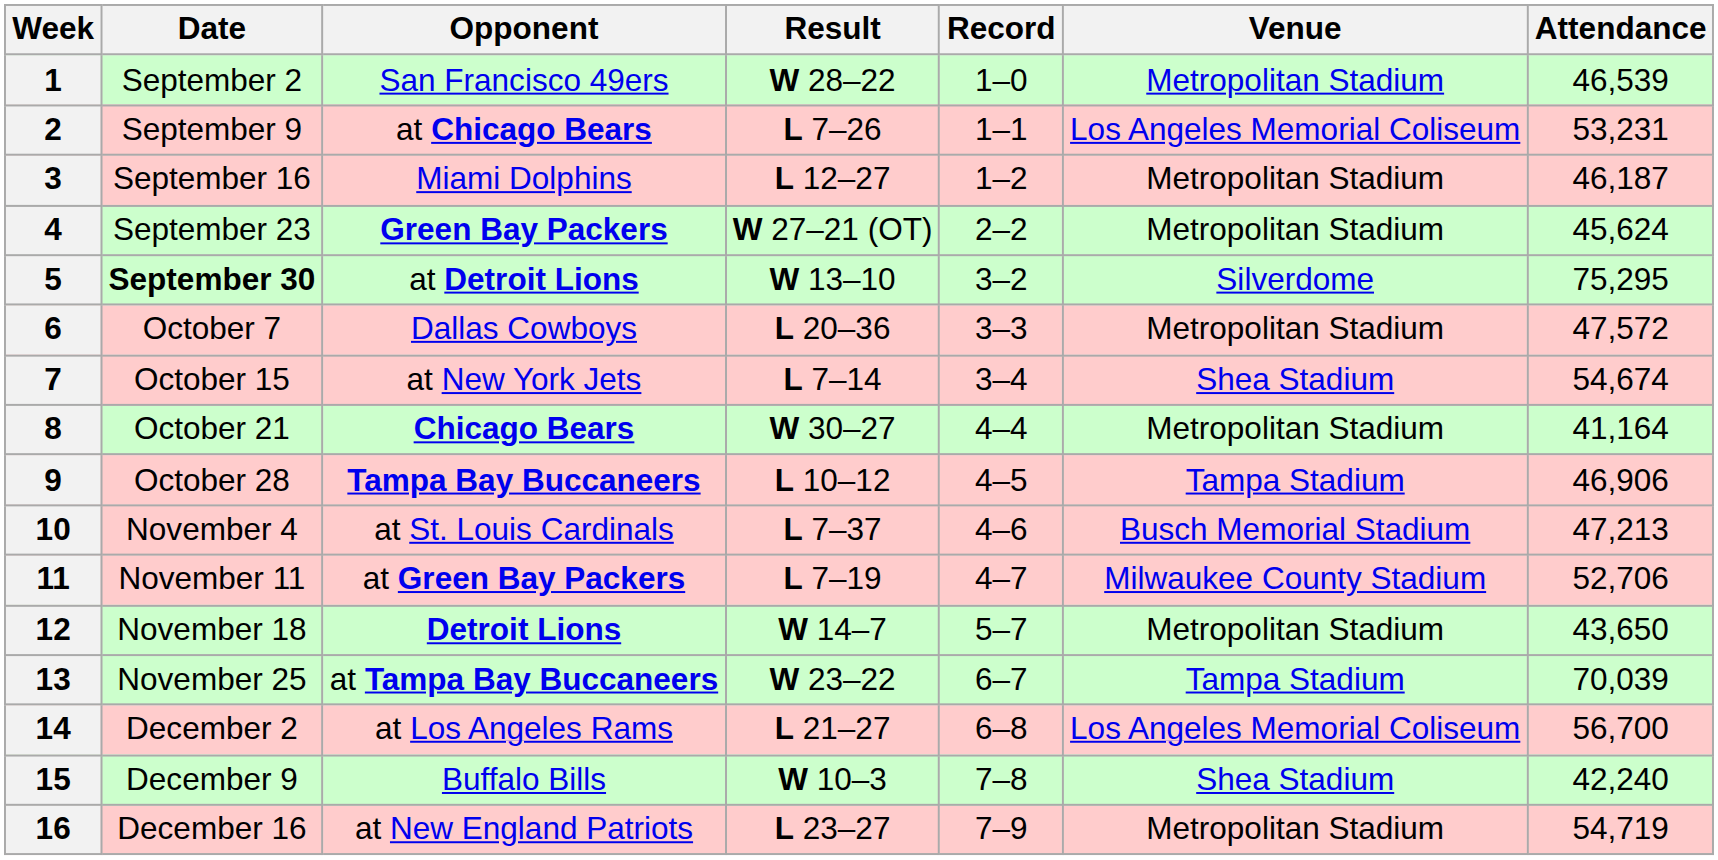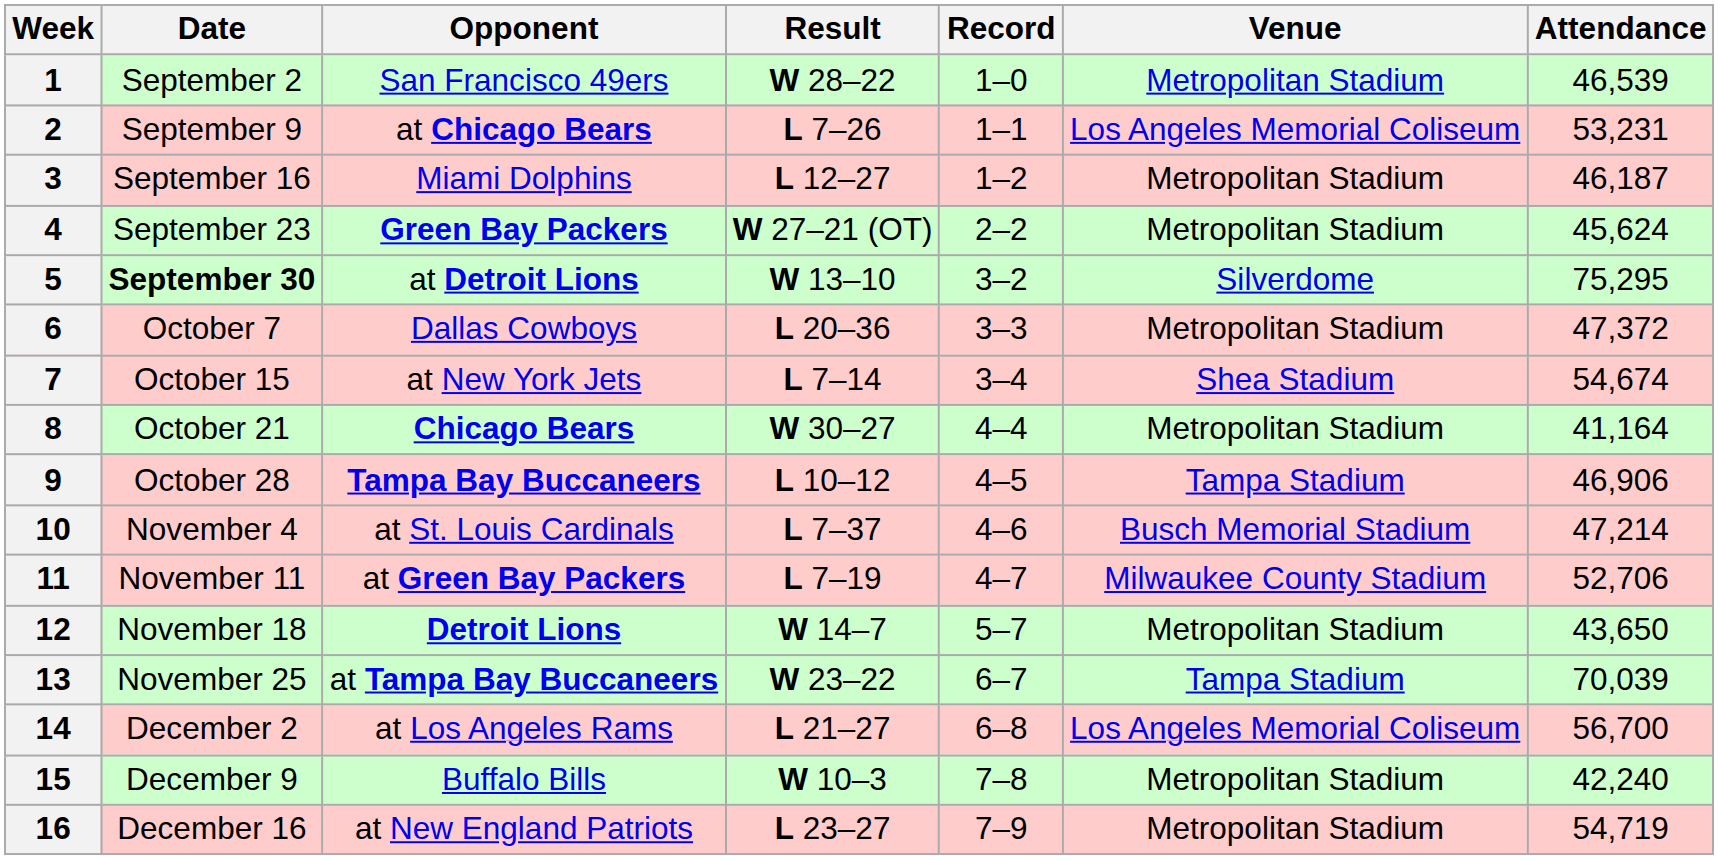6 | Attendance: 47,572 -> 47,372
10 | Attendance: 47,213 -> 47,214
15 | Venue: Shea Stadium -> Metropolitan Stadium
